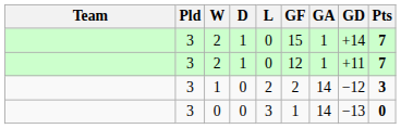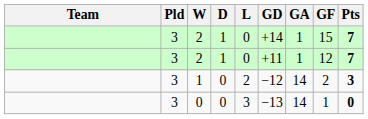columns swapped: GF <-> GD
